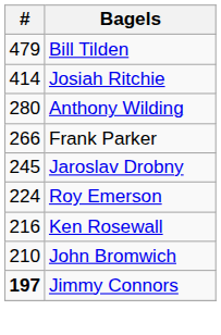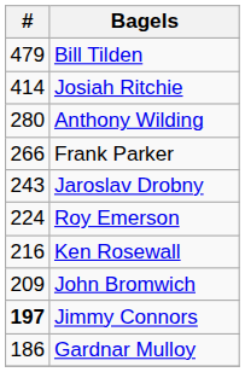Jaroslav Drobny | #: 245 -> 243
John Bromwich | #: 210 -> 209
+ row: 186 | Gardnar Mulloy
